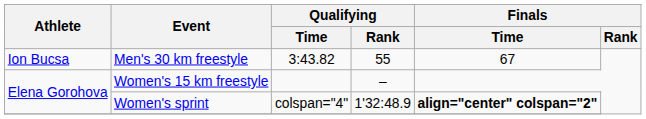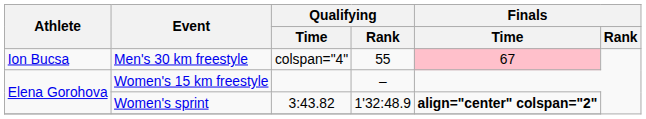Men's 30 km freestyle | Qualifying / Time: 3:43.82 -> colspan="4"
Men's 30 km freestyle | Finals / Time: no background -> pink background
Women's sprint | Qualifying / Time: colspan="4" -> 3:43.82
